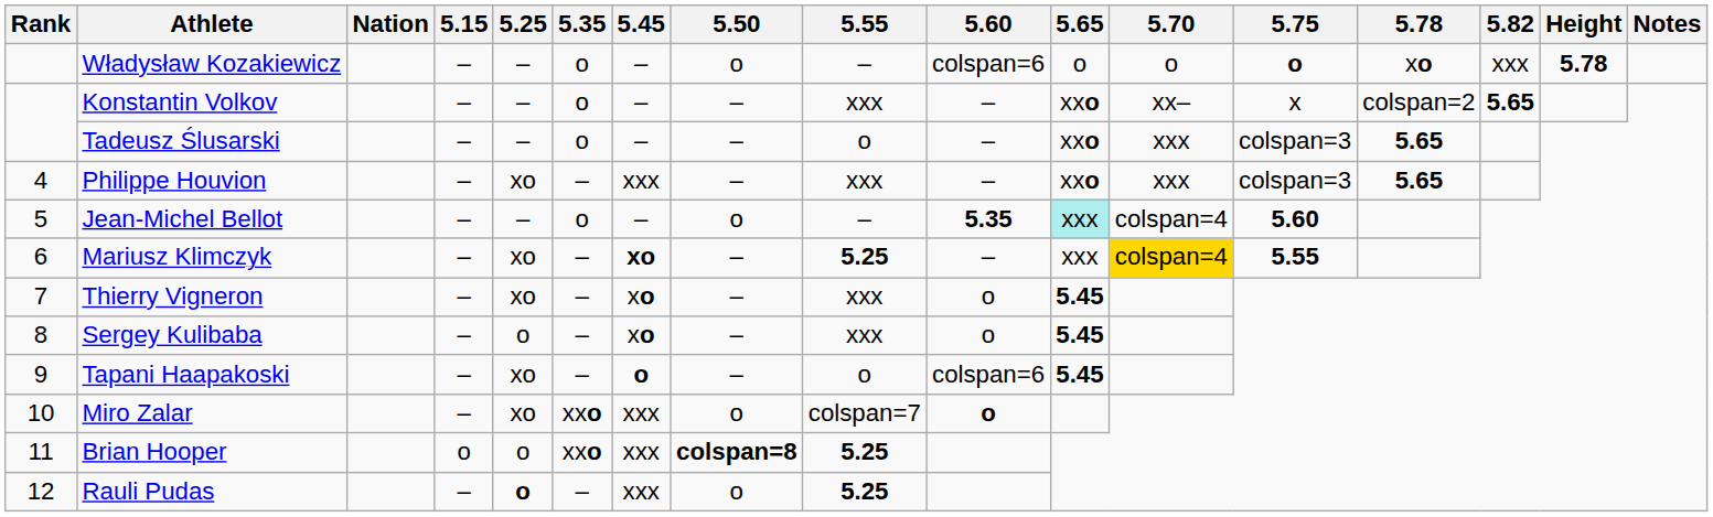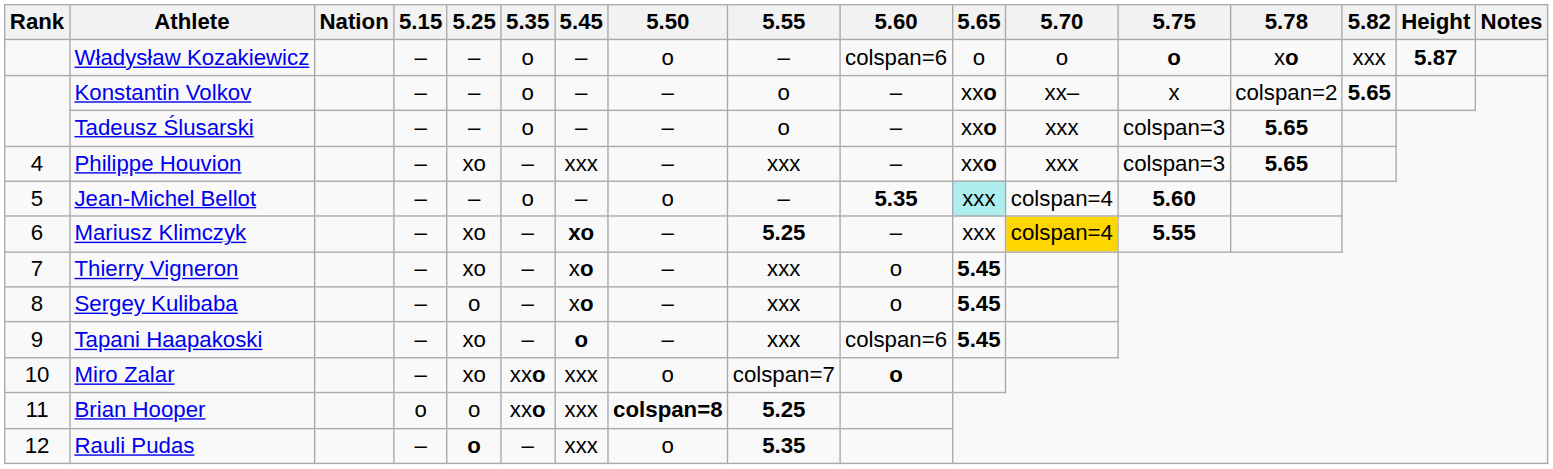Władysław Kozakiewicz | Height: 5.78 -> 5.87
Konstantin Volkov | 5.55: xxx -> o
Tapani Haapakoski | 5.55: o -> xxx
Rauli Pudas | 5.55: 5.25 -> 5.35
